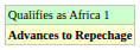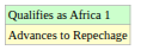row 2 | column 1: bold -> normal
